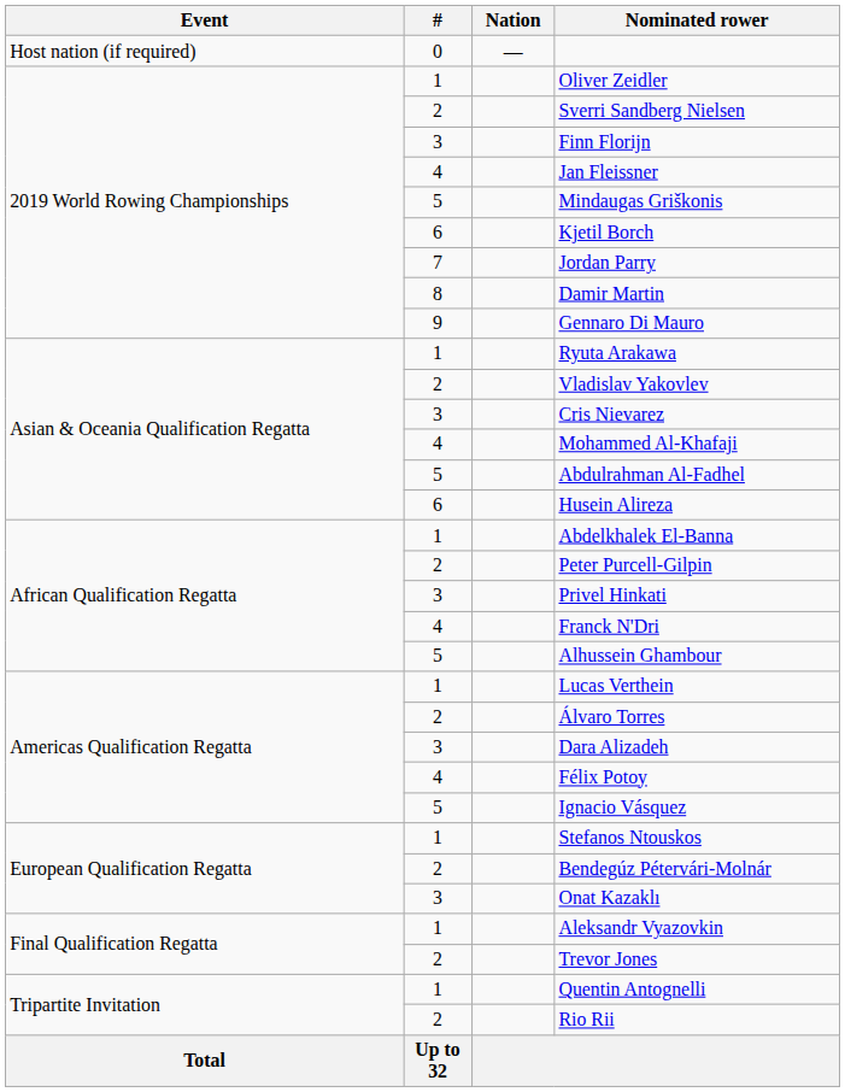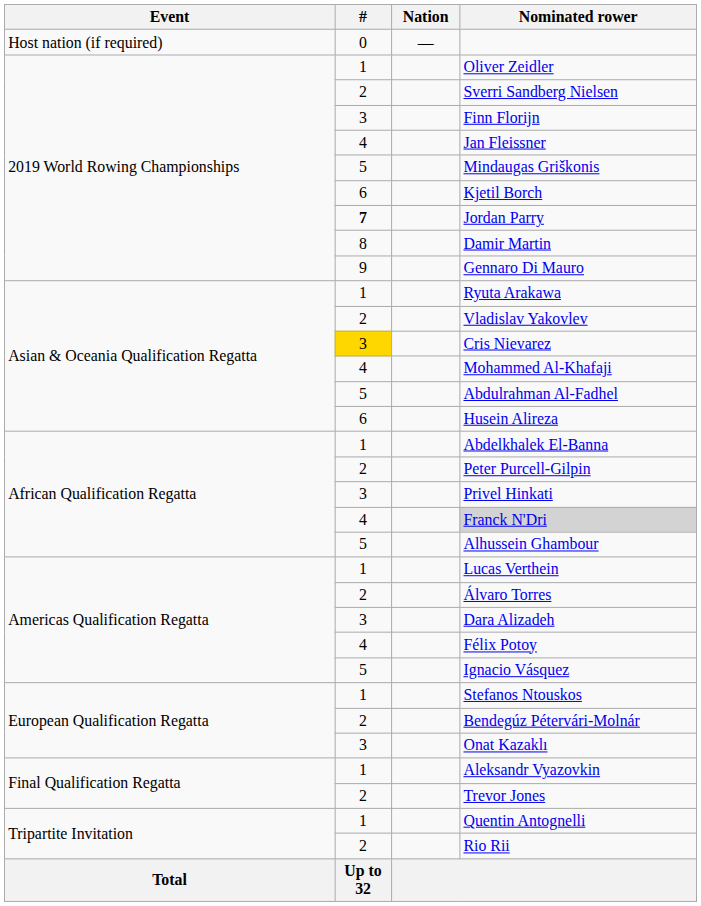Jordan Parry | #: normal -> bold
Cris Nievarez | #: no background -> gold background
Franck N'Dri | Nominated rower: no background -> lightgrey background
